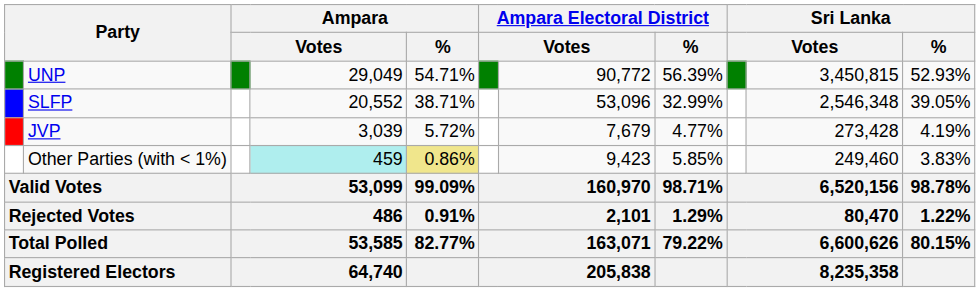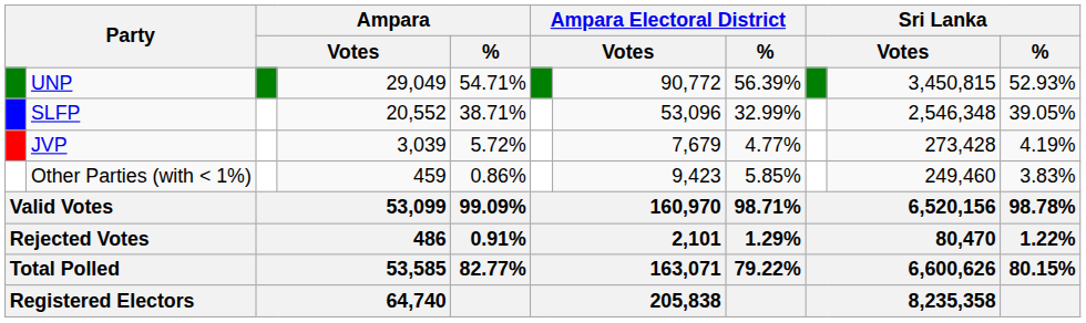Other Parties (with < 1%) | column 4: paleturquoise background -> no background
Other Parties (with < 1%) | Ampara / %: khaki background -> no background
